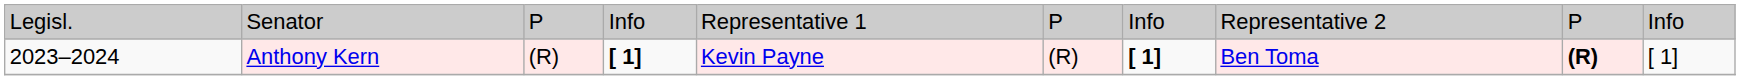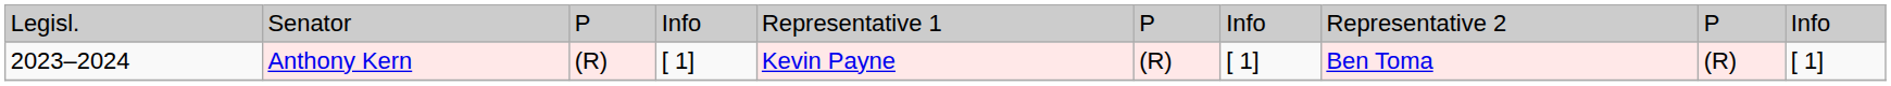Anthony Kern | column 4: bold -> normal
Anthony Kern | column 7: bold -> normal
Anthony Kern | column 9: bold -> normal
